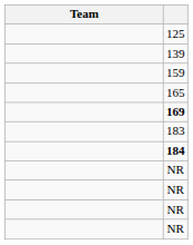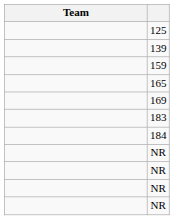row 6 | column 2: bold -> normal
row 8 | column 2: bold -> normal
